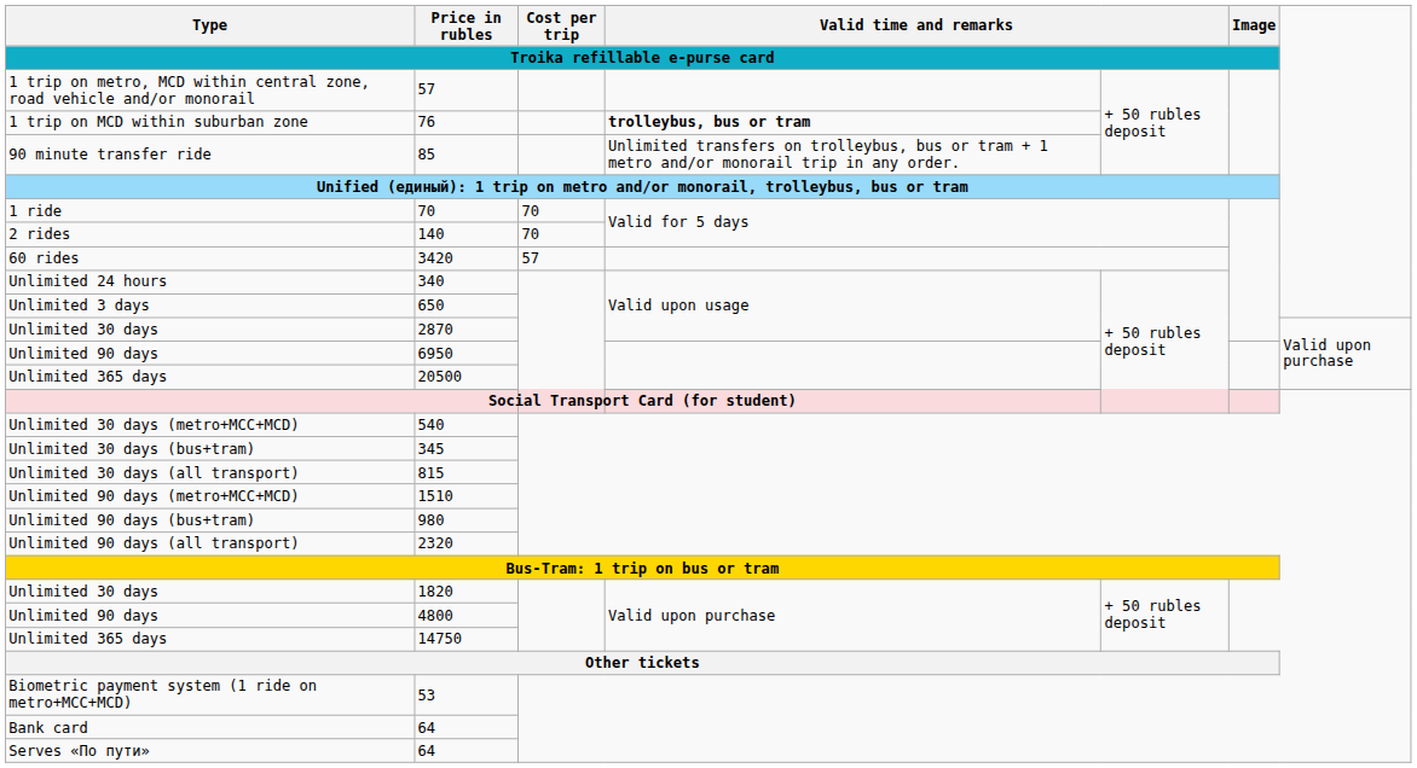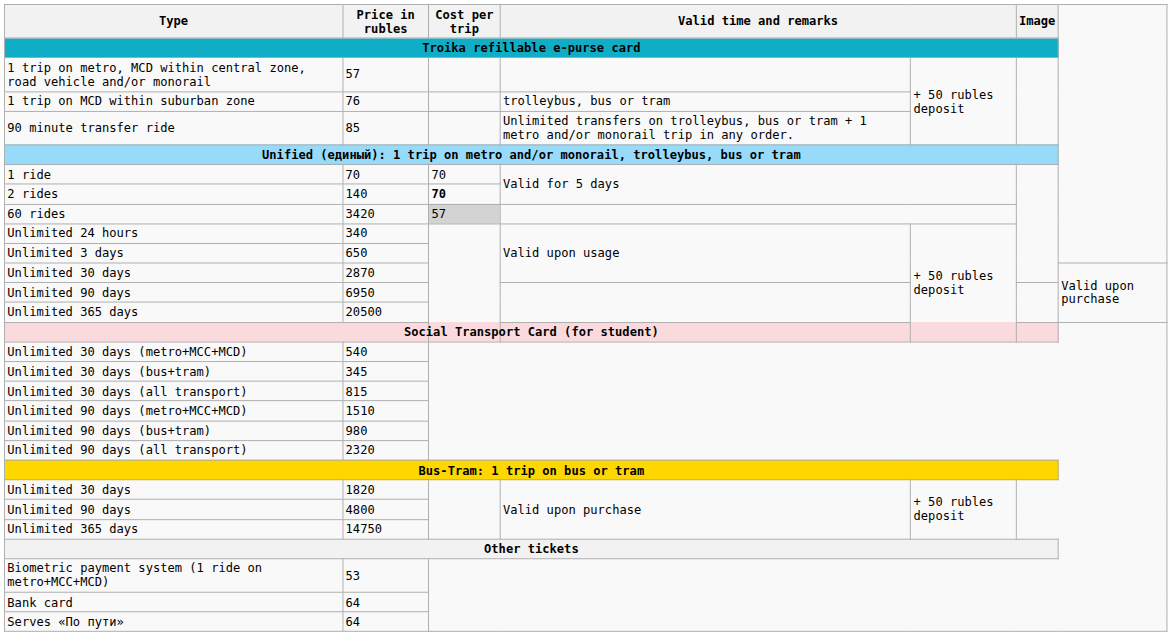76 | column 4: bold -> normal
140 | Cost per trip / Troika refillable e-purse card: normal -> bold
3420 | Cost per trip / Troika refillable e-purse card: no background -> lightgrey background
